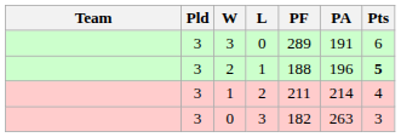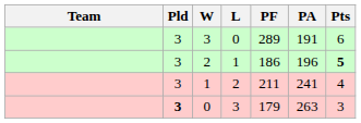row 3 | PF: 188 -> 186
row 4 | PA: 214 -> 241
row 5 | Pld: normal -> bold
row 5 | PF: 182 -> 179
